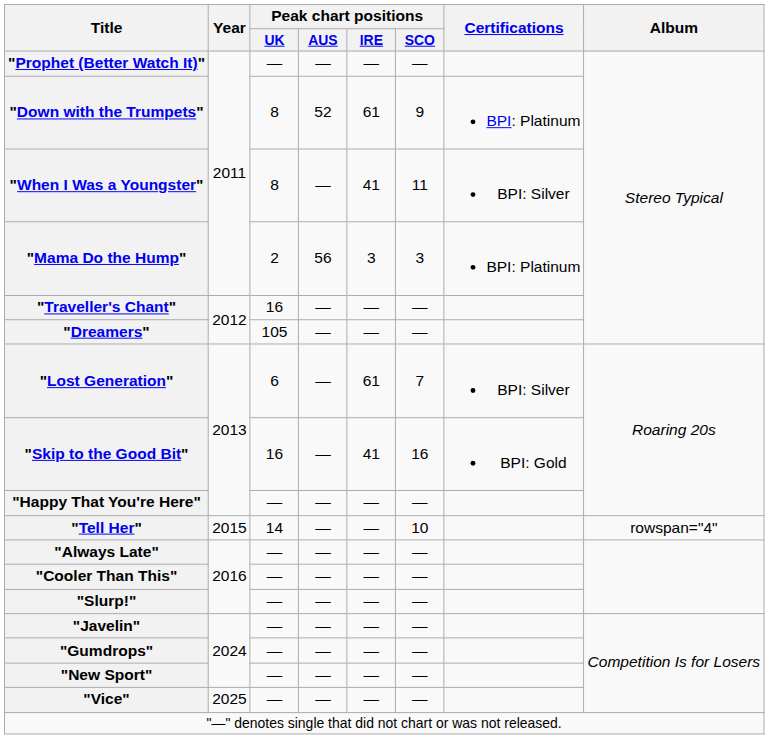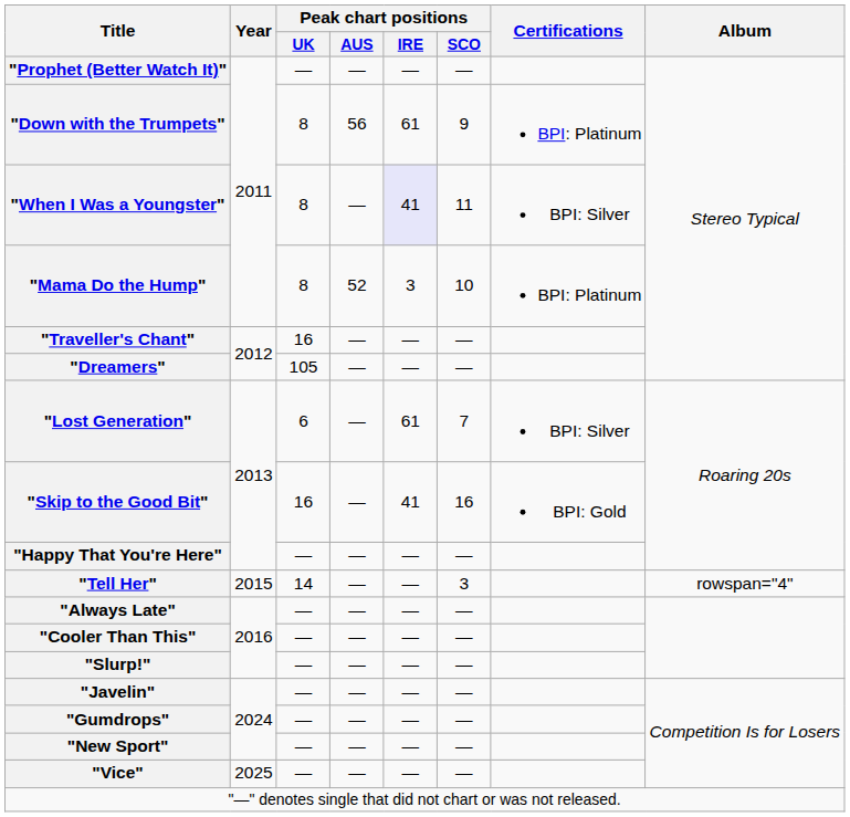"Down with the Trumpets" | Peak chart positions / AUS: 52 -> 56
"When I Was a Youngster" | Peak chart positions / IRE: no background -> lavender background
"Mama Do the Hump" | Peak chart positions / UK: 2 -> 8
"Mama Do the Hump" | Peak chart positions / AUS: 56 -> 52
"Mama Do the Hump" | Peak chart positions / SCO: 3 -> 10
"Tell Her" | Peak chart positions / SCO: 10 -> 3
